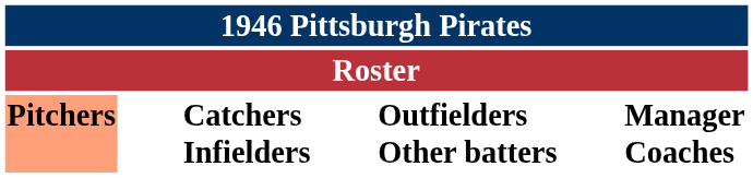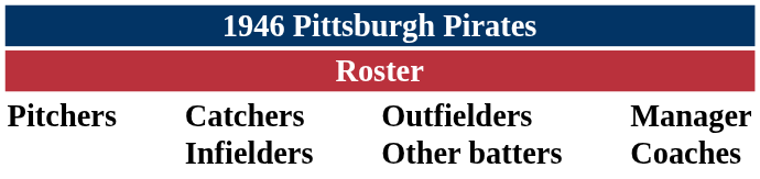Pitchers | column 1: lightsalmon background -> no background
